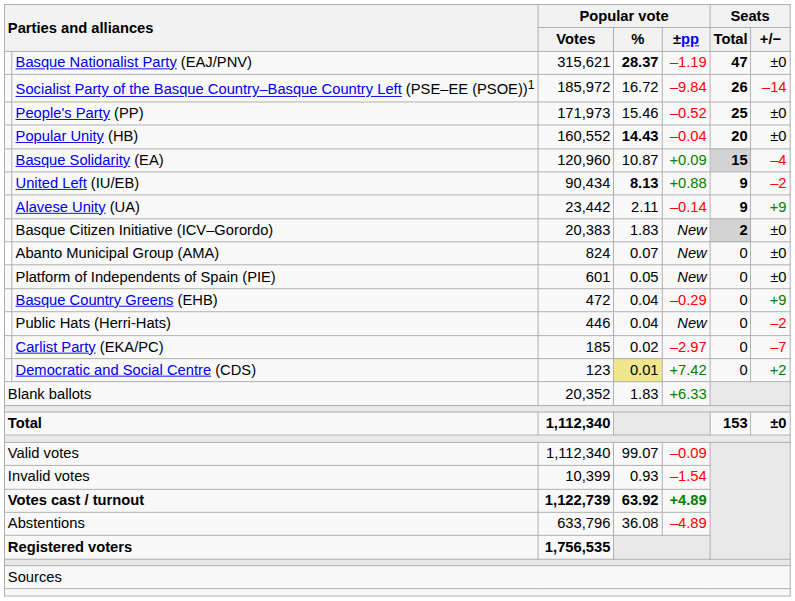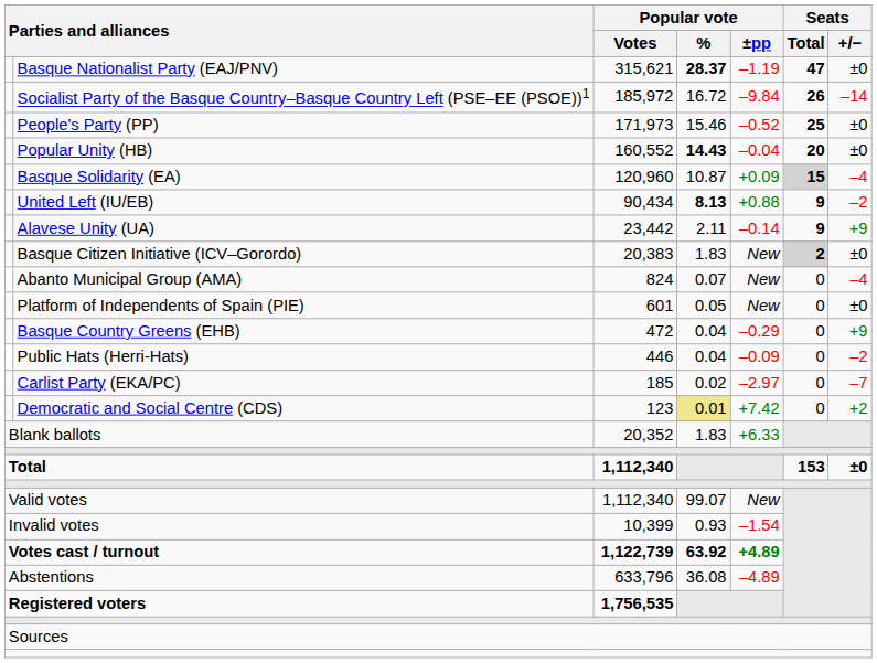Abanto Municipal Group (AMA) | Seats / +/−: ±0 -> –4
Public Hats (Herri-Hats) | Popular vote / ±pp: New -> –0.09
Valid votes | Popular vote / ±pp: –0.09 -> New
